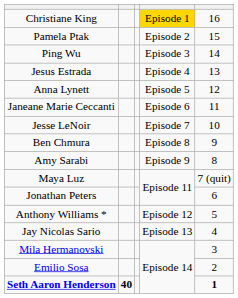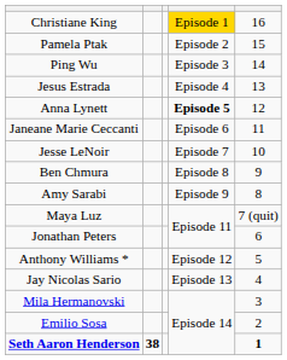Anna Lynett | column 4: normal -> bold
Seth Aaron Henderson | column 2: 40 -> 38
